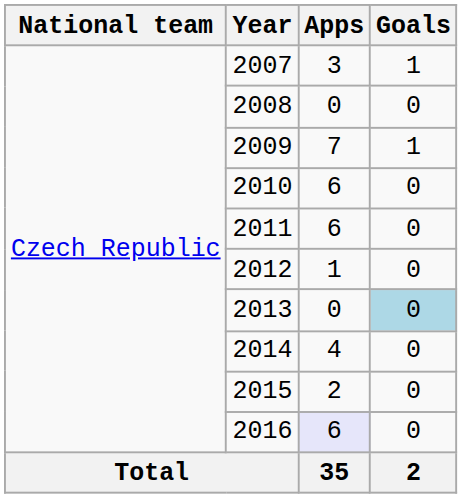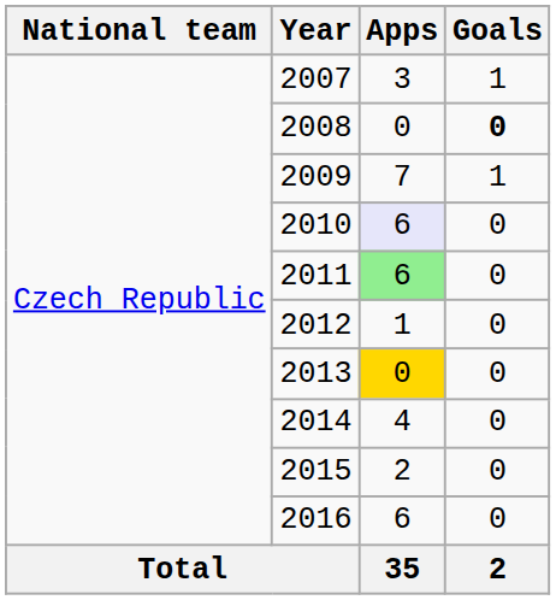2008 | Goals: normal -> bold
2010 | Apps: no background -> lavender background
2011 | Apps: no background -> lightgreen background
2013 | Apps: no background -> gold background
2013 | Goals: lightblue background -> no background
2016 | Apps: lavender background -> no background
